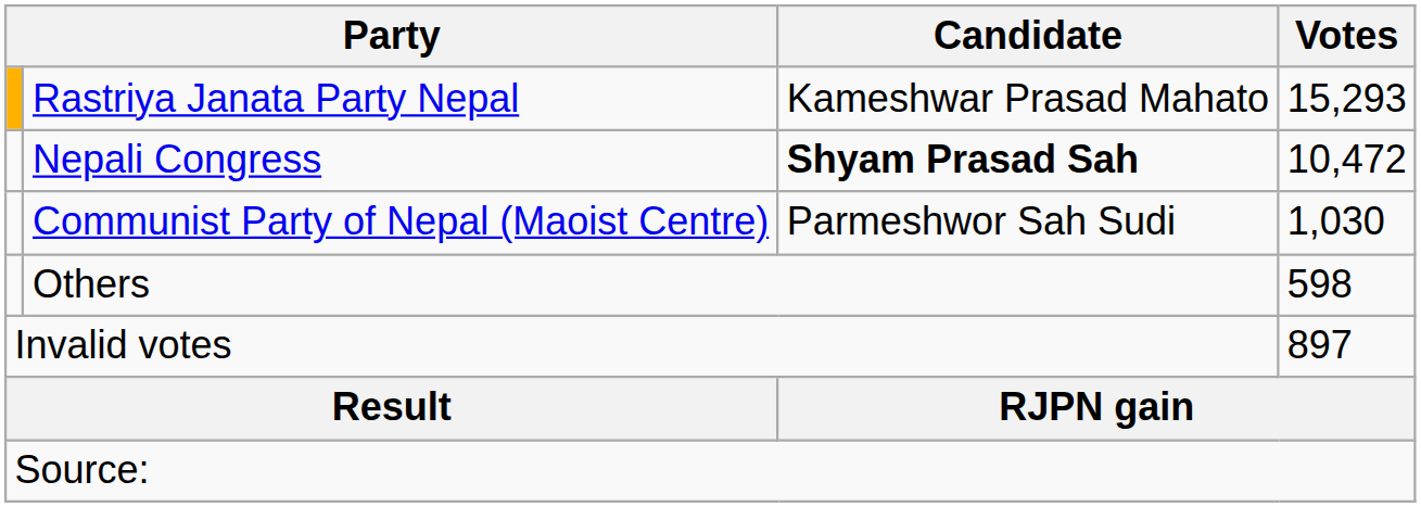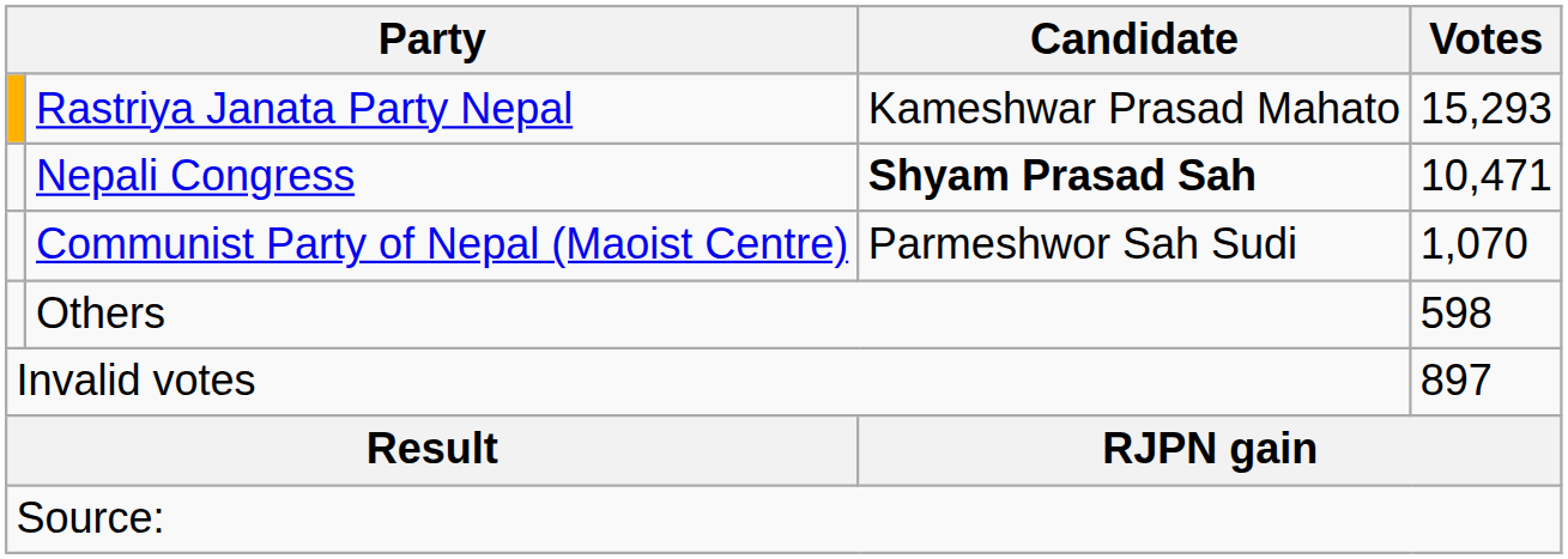Nepali Congress | Votes: 10,472 -> 10,471
Communist Party of Nepal (Maoist Centre) | Votes: 1,030 -> 1,070
